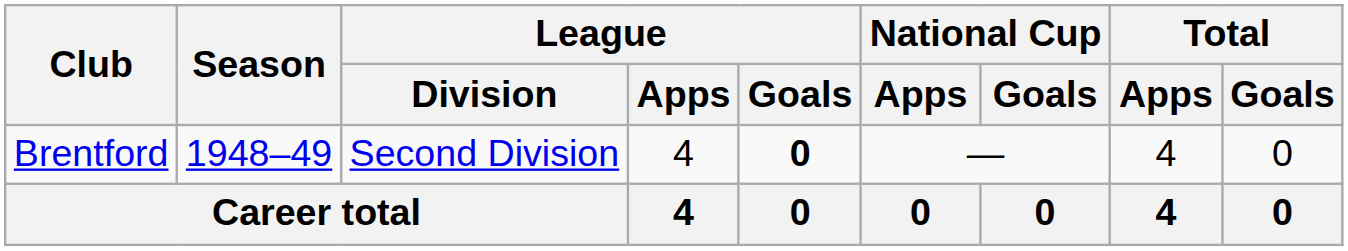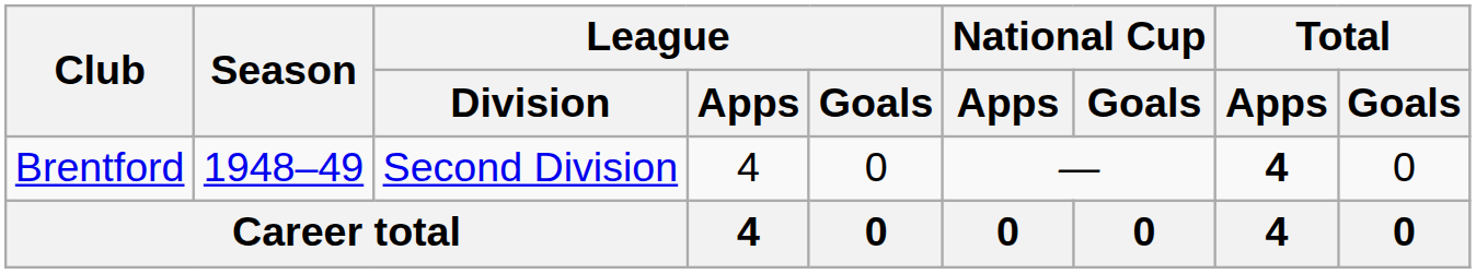Brentford | League / Goals: bold -> normal
Brentford | Total / Apps: normal -> bold
